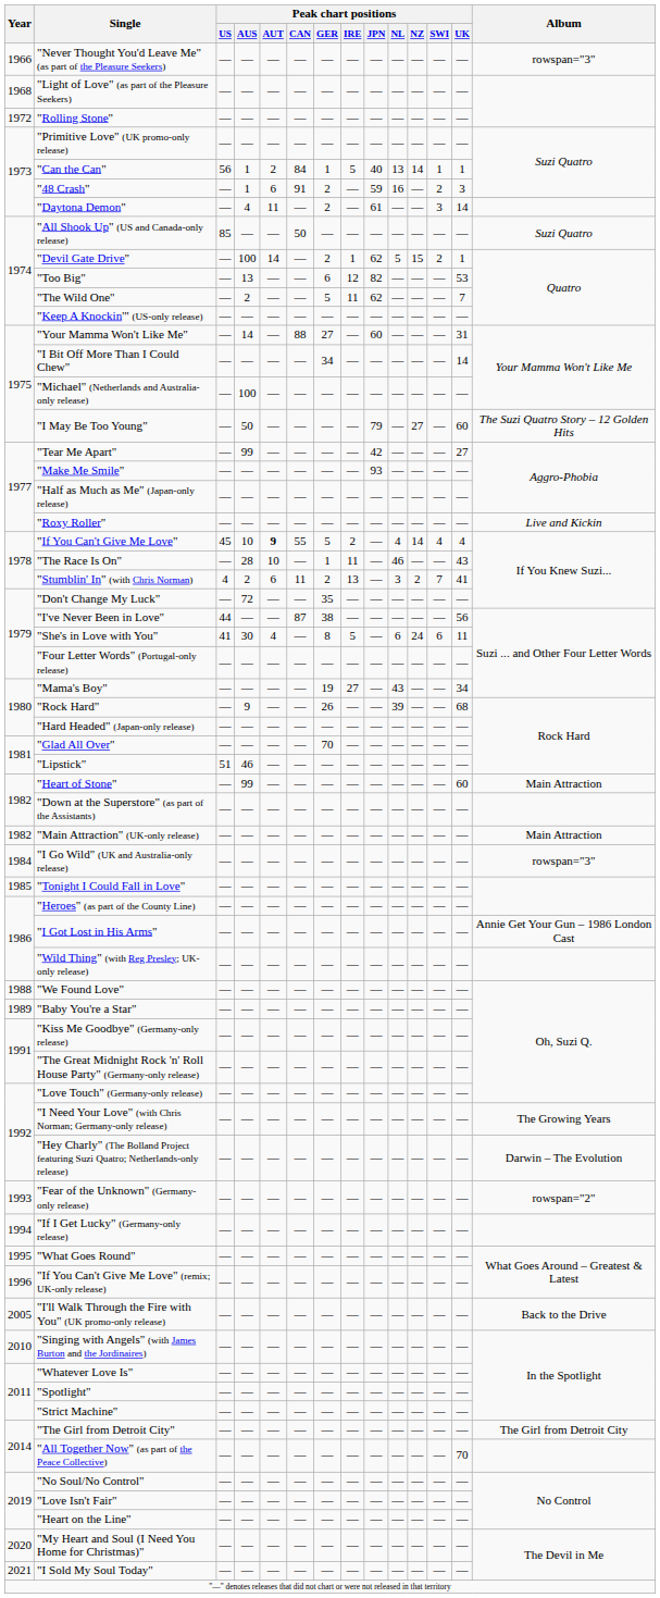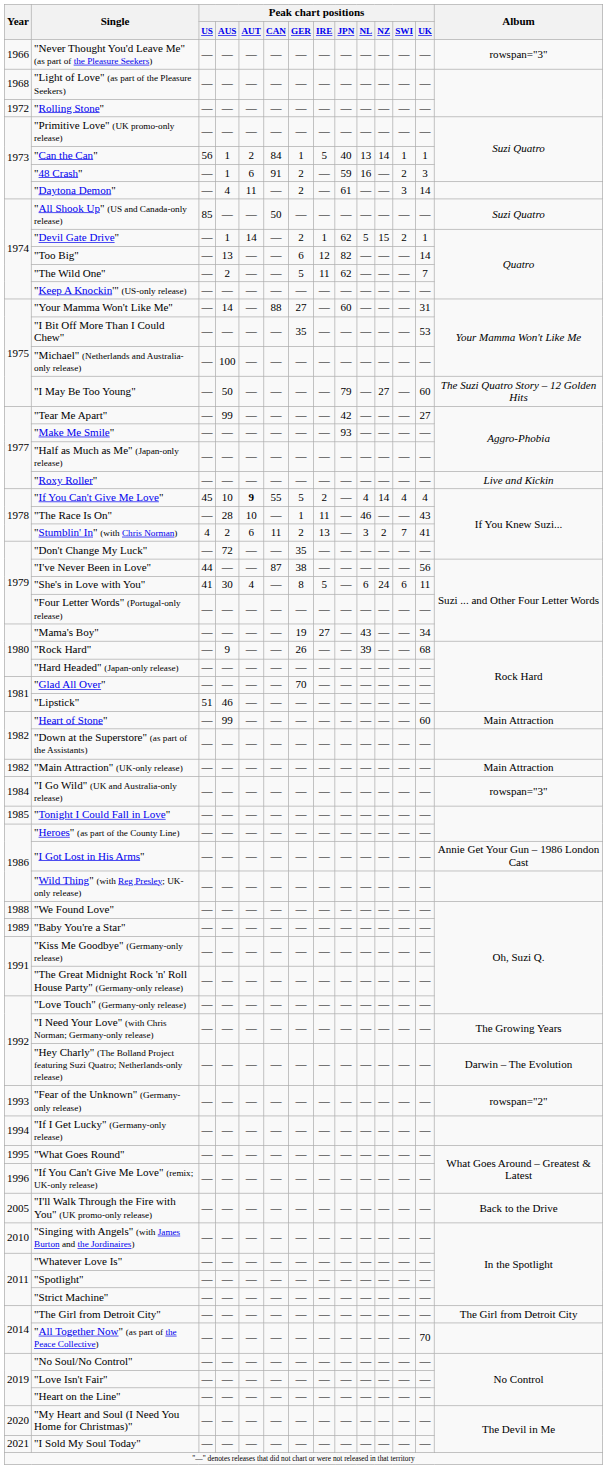"Devil Gate Drive" | Peak chart positions / AUS: 100 -> 1
"Too Big" | Peak chart positions / UK: 53 -> 14
"I Bit Off More Than I Could Chew" | Peak chart positions / GER: 34 -> 35
"I Bit Off More Than I Could Chew" | Peak chart positions / UK: 14 -> 53
